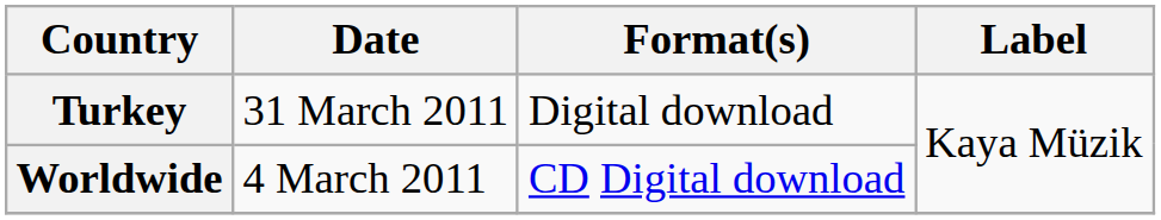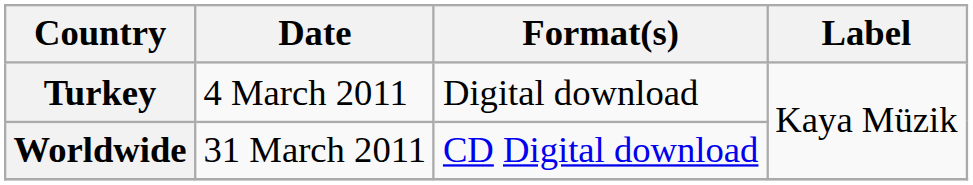Turkey | Date: 31 March 2011 -> 4 March 2011
Worldwide | Date: 4 March 2011 -> 31 March 2011
